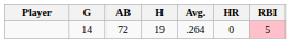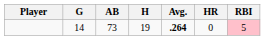row 2 | AB: 72 -> 73
row 2 | Avg.: normal -> bold
